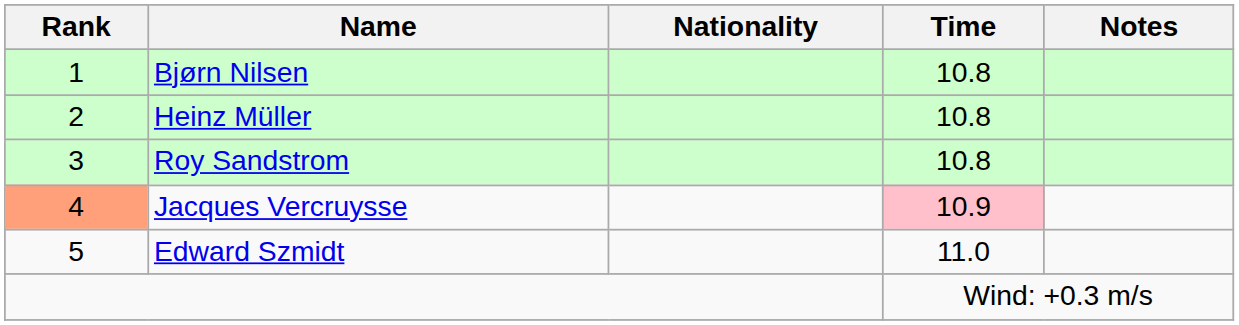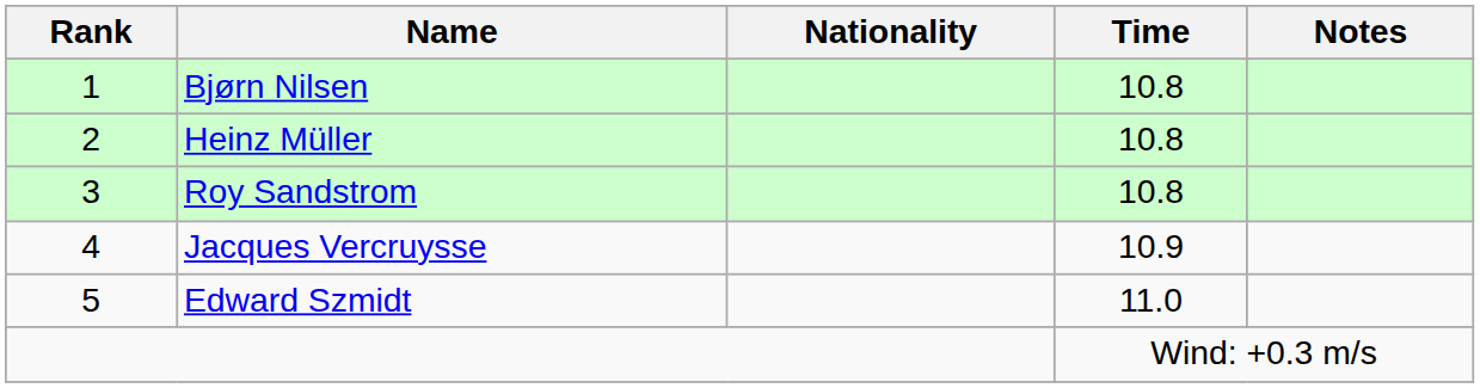Jacques Vercruysse | Rank: lightsalmon background -> no background
Jacques Vercruysse | Time: pink background -> no background
